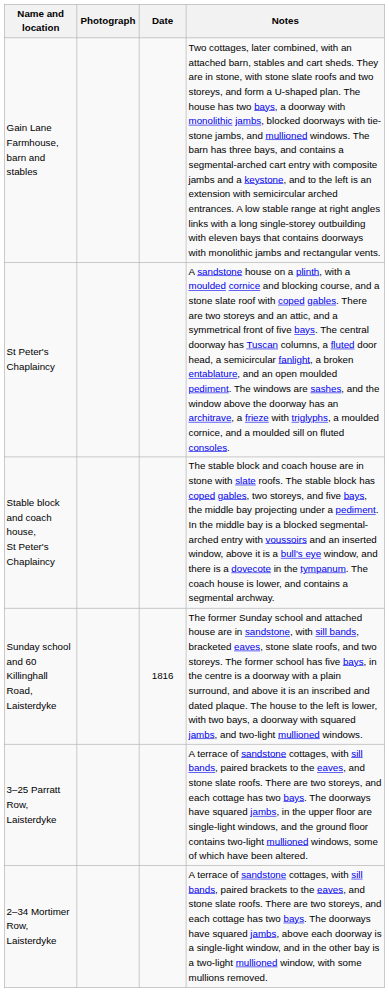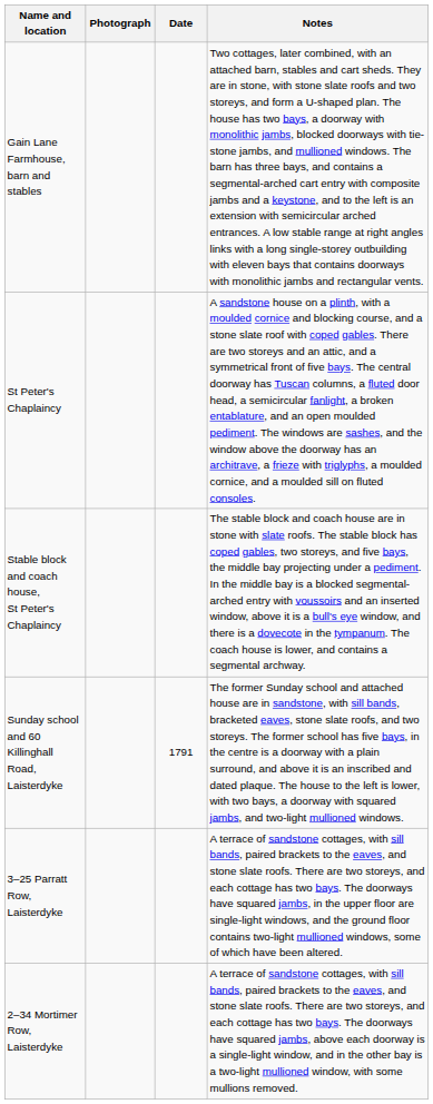Sunday school and 60 Killinghall Road, Laisterdyke | Date: 1816 -> 1791
